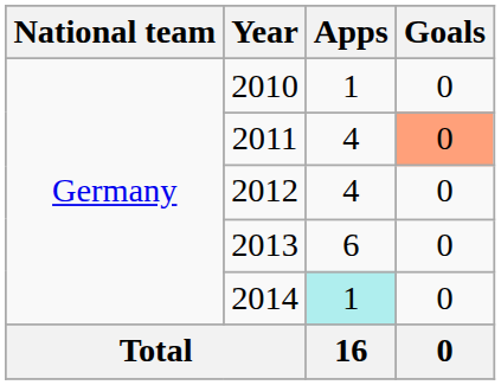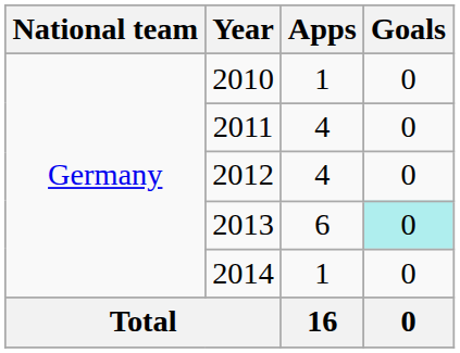2011 | Goals: lightsalmon background -> no background
2013 | Goals: no background -> paleturquoise background
2014 | Apps: paleturquoise background -> no background
